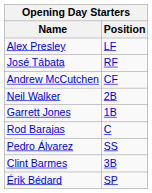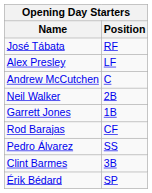rows swapped: Alex Presley <-> José Tábata
Andrew McCutchen | Position: CF -> C
Rod Barajas | Position: C -> CF
